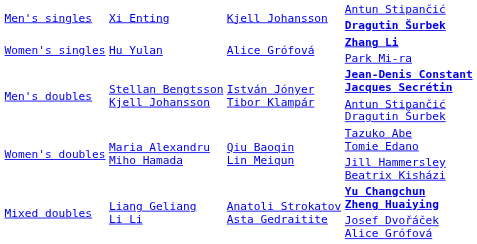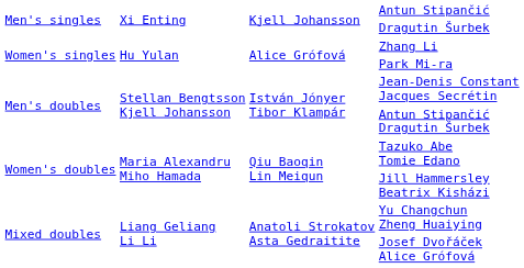Dragutin Šurbek | column 4: bold -> normal
Zhang Li | column 4: bold -> normal
Jean-Denis Constant Jacques Secrétin | column 4: bold -> normal
Yu Changchun Zheng Huaiying | column 4: bold -> normal
